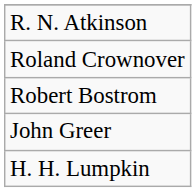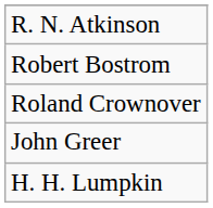row 2 | column 1: Roland Crownover -> Robert Bostrom
row 3 | column 1: Robert Bostrom -> Roland Crownover
